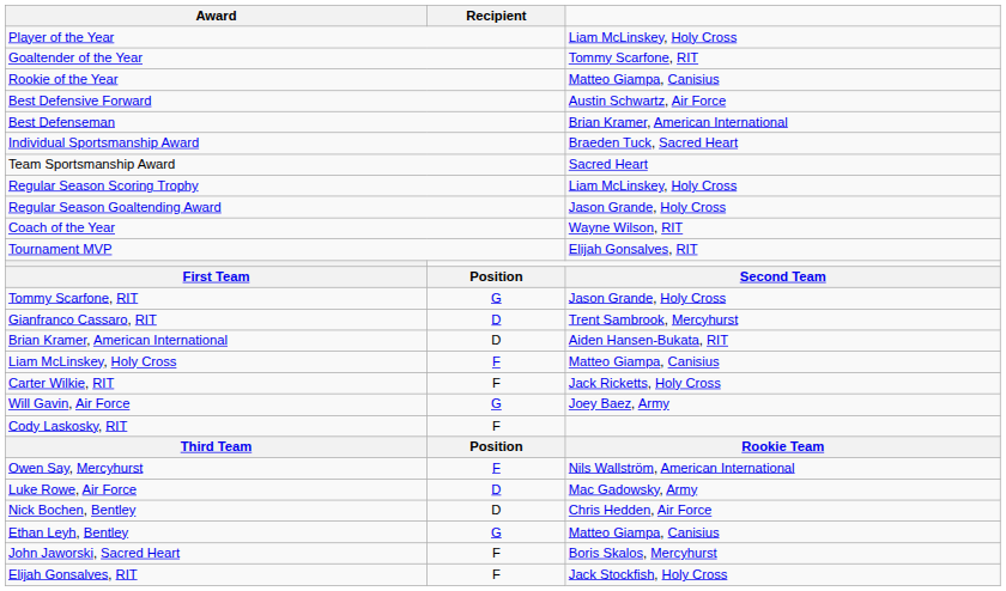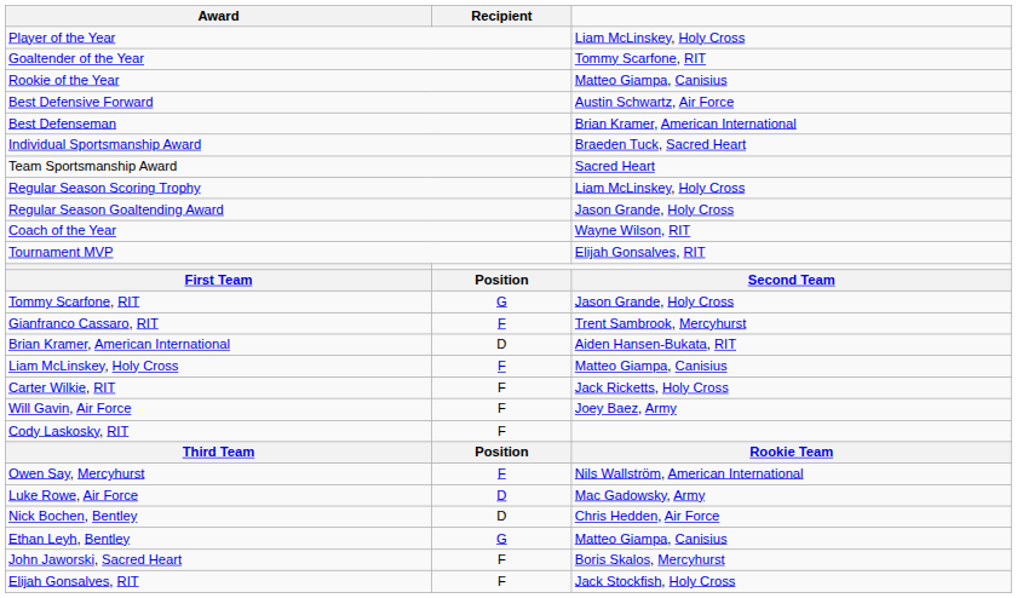Gianfranco Cassaro, RIT | Recipient: D -> F
Will Gavin, Air Force | Recipient: G -> F
